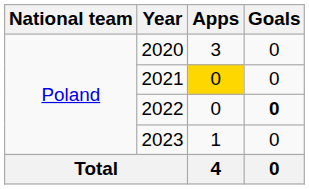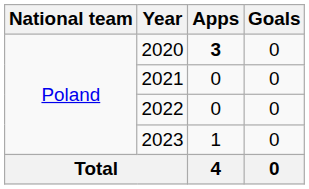2020 | Apps: normal -> bold
2021 | Apps: gold background -> no background
2022 | Goals: bold -> normal
